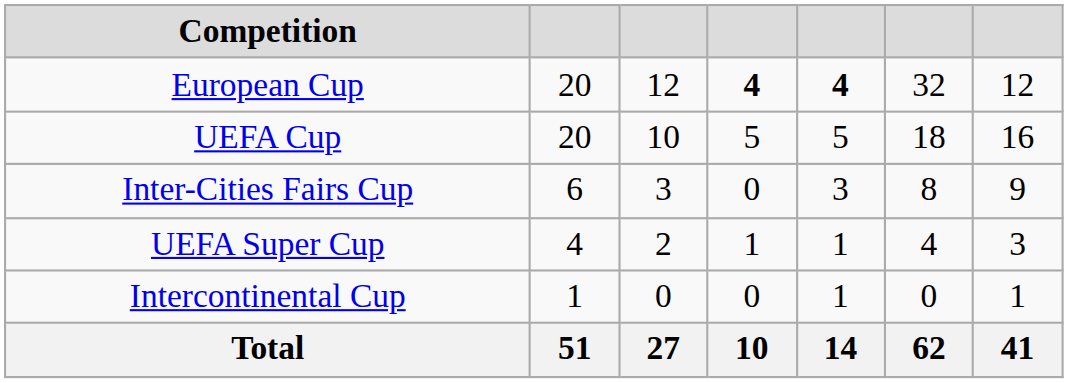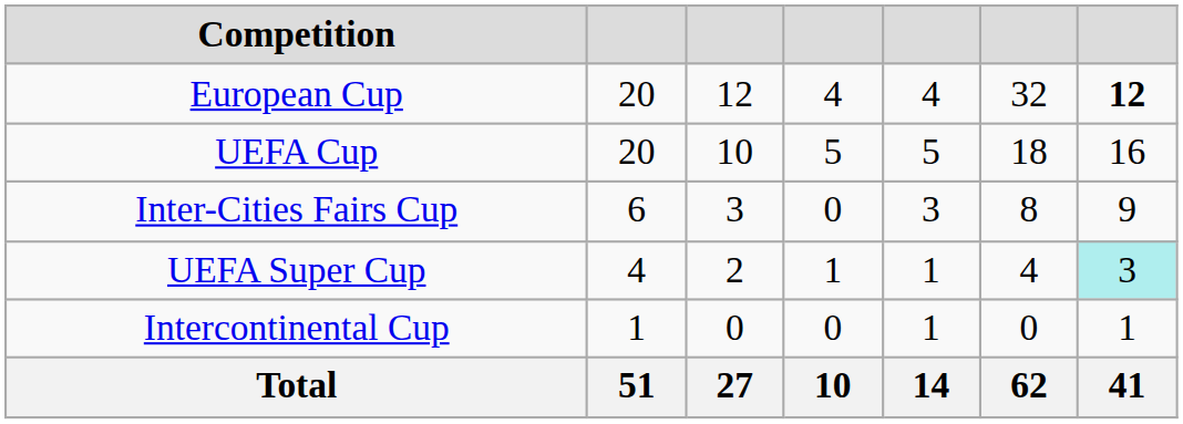European Cup | column 4: bold -> normal
European Cup | column 5: bold -> normal
European Cup | column 7: normal -> bold
UEFA Super Cup | column 7: no background -> paleturquoise background
